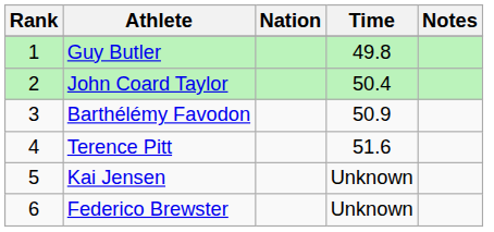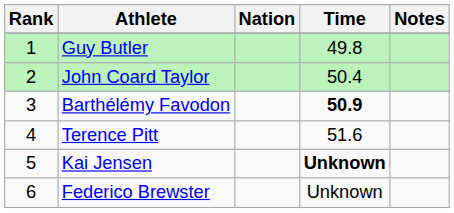Barthélémy Favodon | Time: normal -> bold
Kai Jensen | Time: normal -> bold
